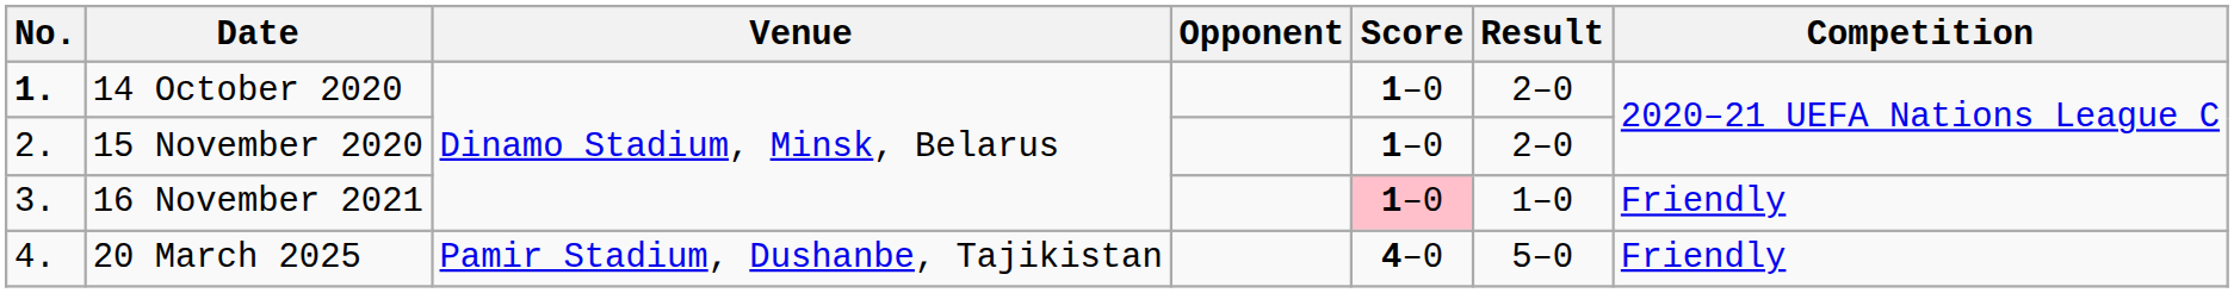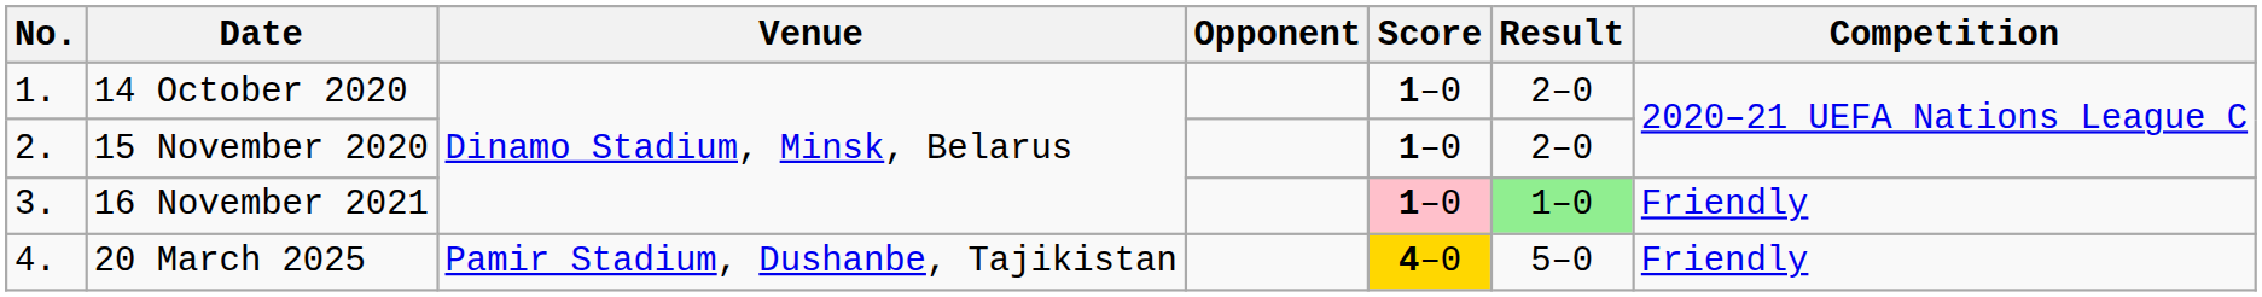14 October 2020 | No.: bold -> normal
16 November 2021 | Result: no background -> lightgreen background
20 March 2025 | Score: no background -> gold background
